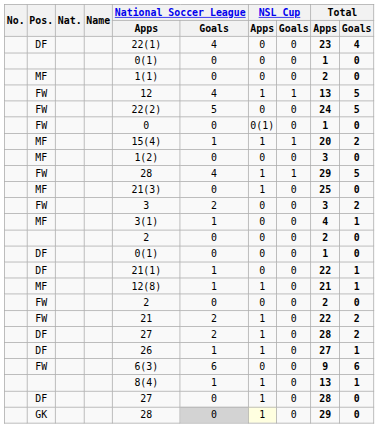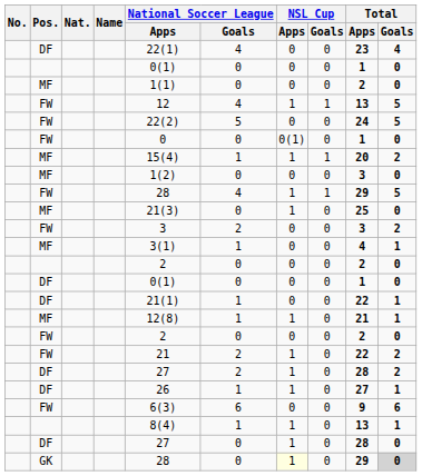GK | National Soccer League / Goals: lightgrey background -> no background
GK | Total / Goals: no background -> lightgrey background
